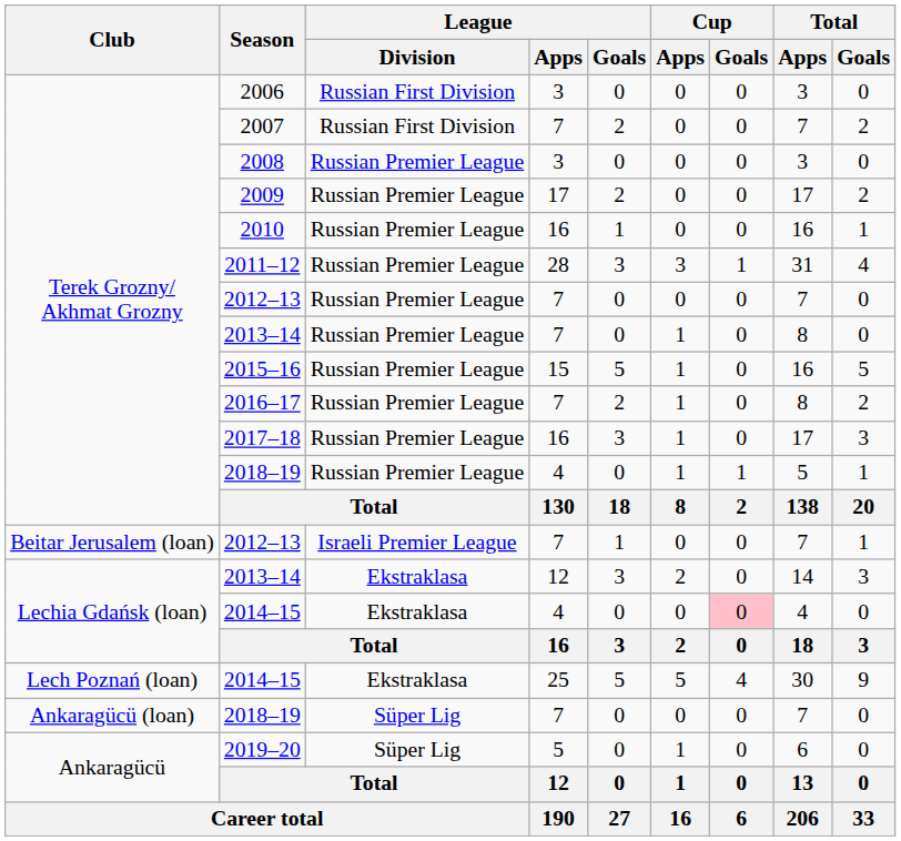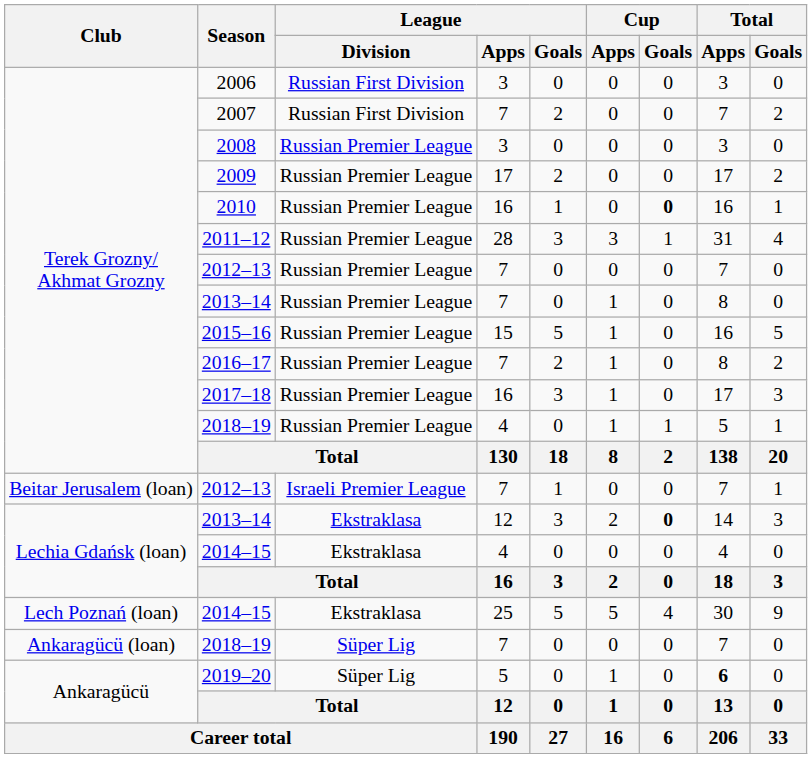2010 | Cup / Goals: normal -> bold
Lechia Gdańsk (loan) / 2013–14 | Cup / Goals: normal -> bold
Lechia Gdańsk (loan) / 2014–15 | Cup / Goals: pink background -> no background
2019–20 | Total / Apps: normal -> bold
